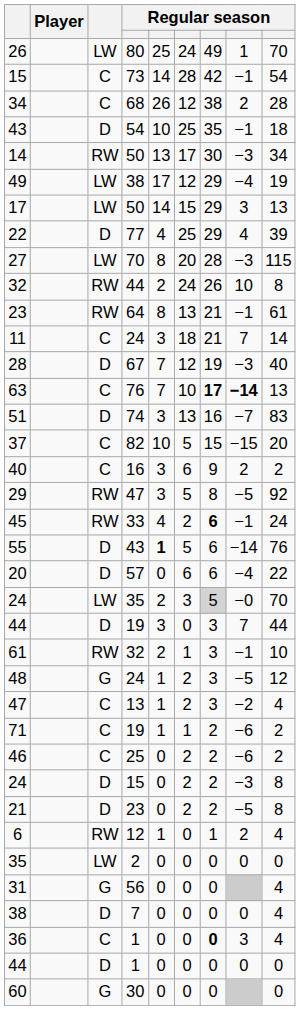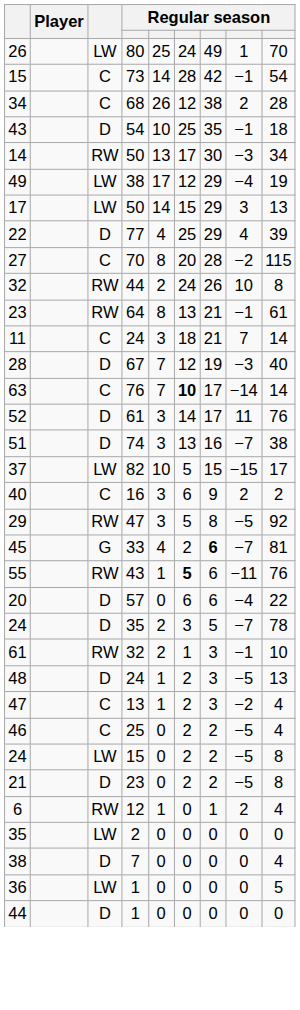27 | column 3: LW -> C
27 | column 8: −3 -> −2
63 | column 6: normal -> bold
63 | column 7: bold -> normal
63 | column 8: bold -> normal
63 | column 9: 13 -> 14
+ row: 52 | D | 61 | 3 | 14 | 17 | 11 | 76
51 | column 9: 83 -> 38
37 | column 3: C -> LW
37 | column 9: 20 -> 17
45 | column 3: RW -> G
45 | column 8: −1 -> −7
45 | column 9: 24 -> 81
55 | column 3: D -> RW
55 | column 5: bold -> normal
55 | column 6: normal -> bold
55 | column 8: −14 -> −11
24 / 35 | column 3: LW -> D
24 / 35 | column 7: lightgrey background -> no background
24 / 35 | column 8: −0 -> −7
24 / 35 | column 9: 70 -> 78
- row: 44 | D | 19 | 3 | 0 | 3 | 7 | 44
48 | column 3: G -> D
48 | column 9: 12 -> 13
- row: 71 | C | 19 | 1 | 1 | 2 | −6 | 2
46 | column 8: −6 -> −5
46 | column 9: 2 -> 4
24 / 15 | column 3: D -> LW
24 / 15 | column 8: −3 -> −5
- row: 31 | G | 56 | 0 | 0 | 0 | 4
36 | column 3: C -> LW
36 | column 7: bold -> normal
36 | column 8: 3 -> 0
36 | column 9: 4 -> 5
- row: 60 | G | 30 | 0 | 0 | 0 | 0
